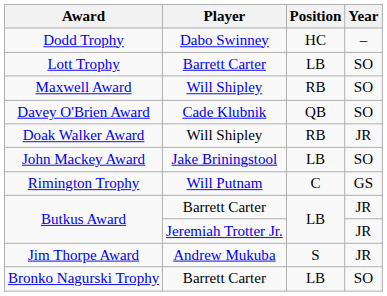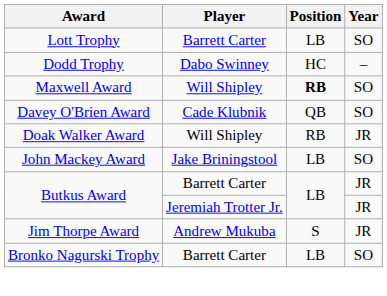rows swapped: Lott Trophy <-> Dodd Trophy
Maxwell Award | Position: normal -> bold
- row: Rimington Trophy | Will Putnam | C | GS
